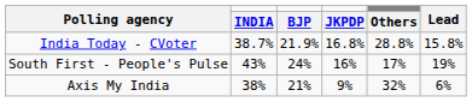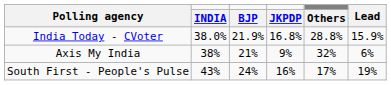India Today - CVoter | INDIA: 38.7% -> 38.0%
India Today - CVoter | Lead: 15.8% -> 15.9%
rows swapped: South First - People's Pulse <-> Axis My India
